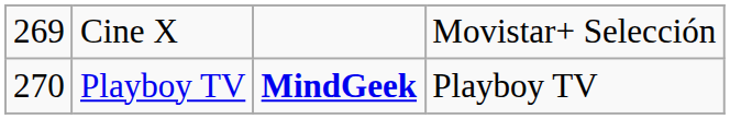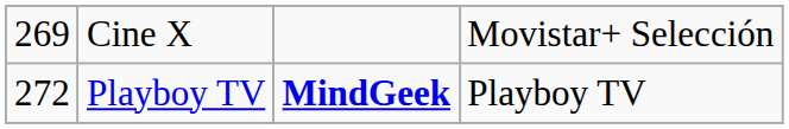row 2 | column 1: 270 -> 272
